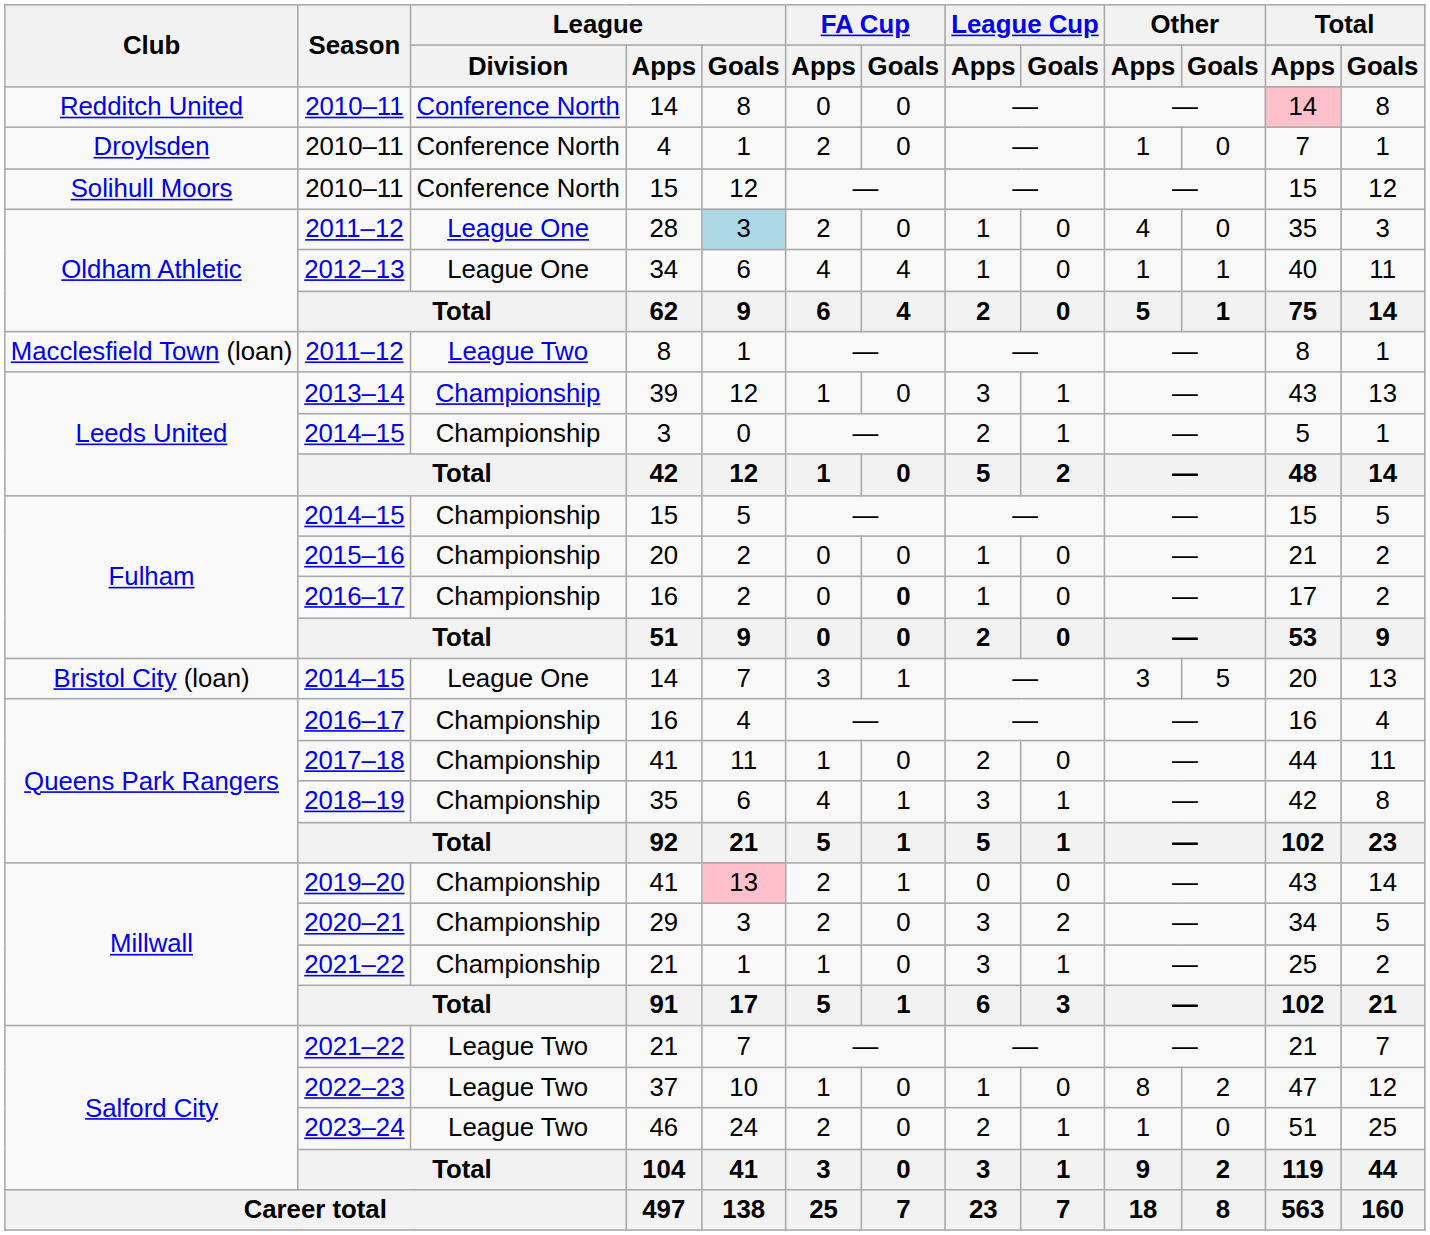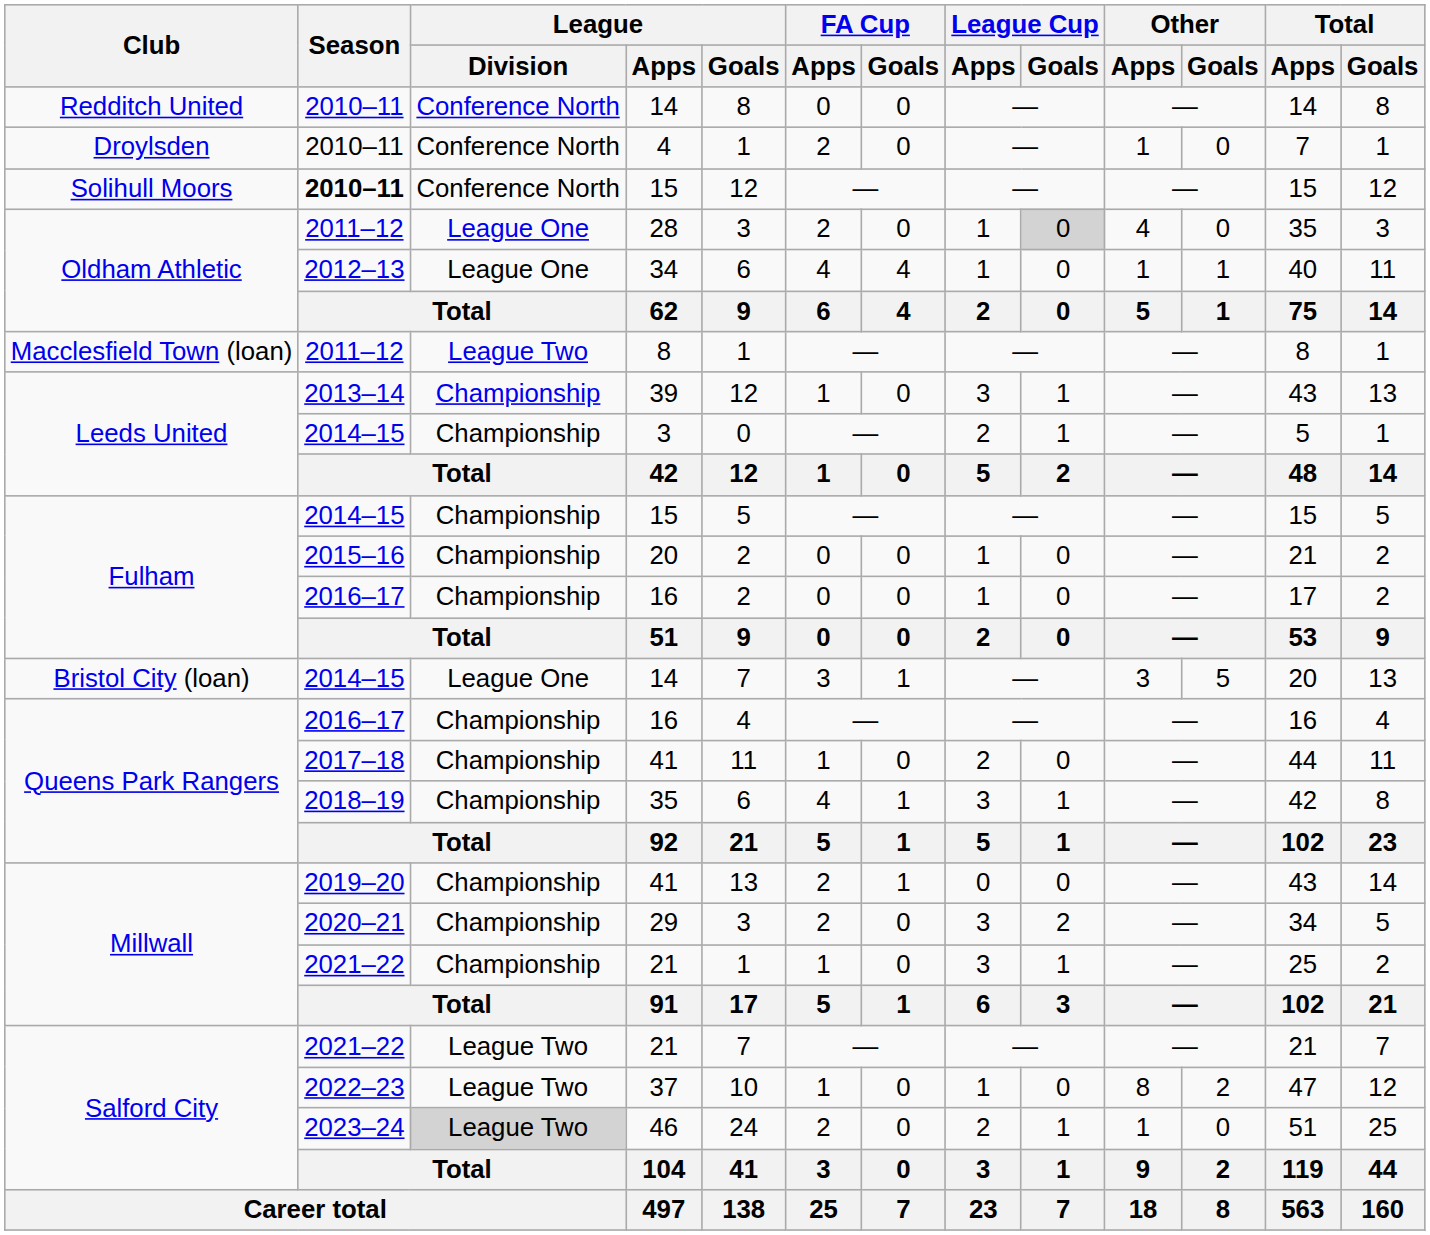Redditch United / 14 | Total / Apps: pink background -> no background
Solihull Moors / 15 | Season: normal -> bold
28 | League / Goals: lightblue background -> no background
28 | League Cup / Goals: no background -> lightgrey background
Fulham / 16 | FA Cup / Goals: bold -> normal
Millwall / 41 | League / Goals: pink background -> no background
46 | League / Division: no background -> lightgrey background
